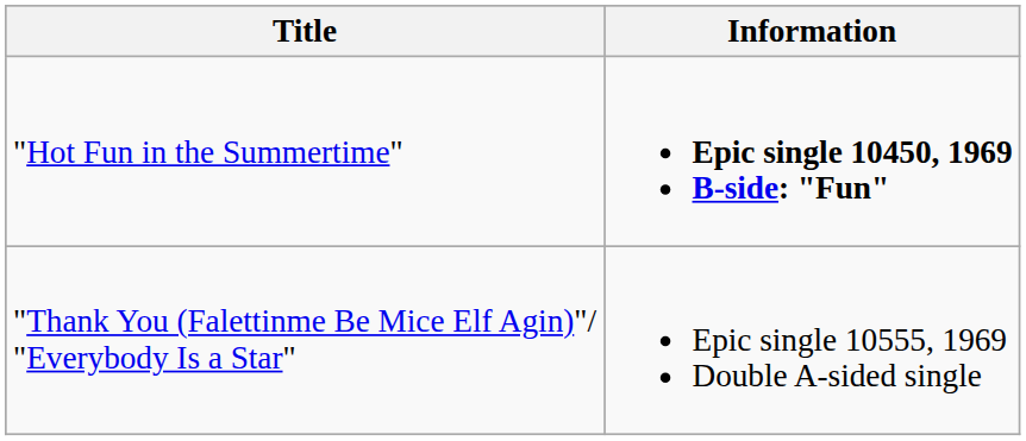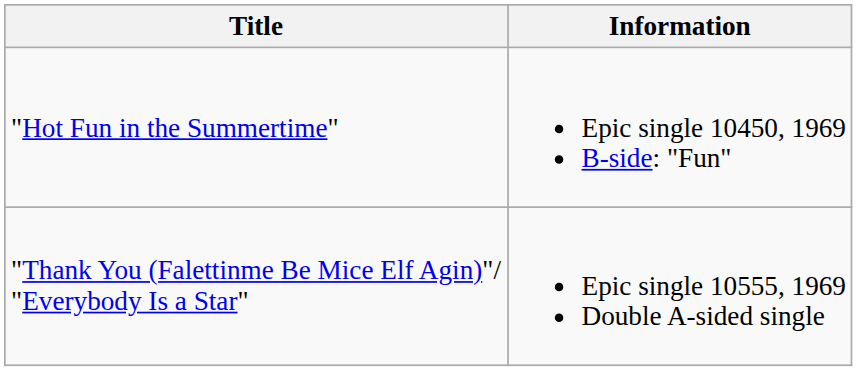"Hot Fun in the Summertime" | Information: bold -> normal
